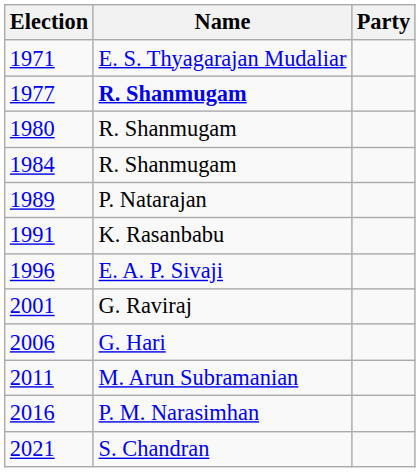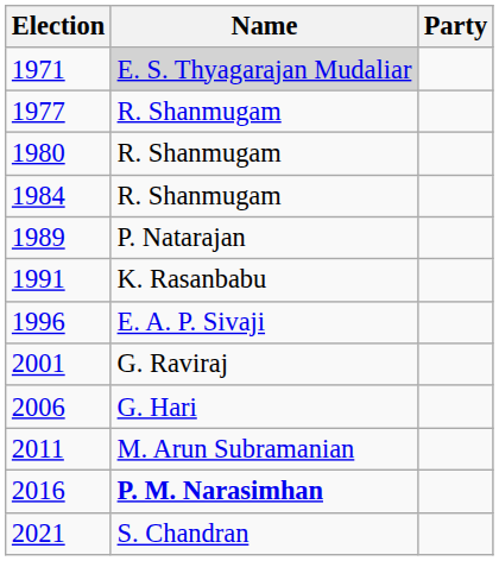1971 | Name: no background -> lightgrey background
1977 | Name: bold -> normal
2016 | Name: normal -> bold
